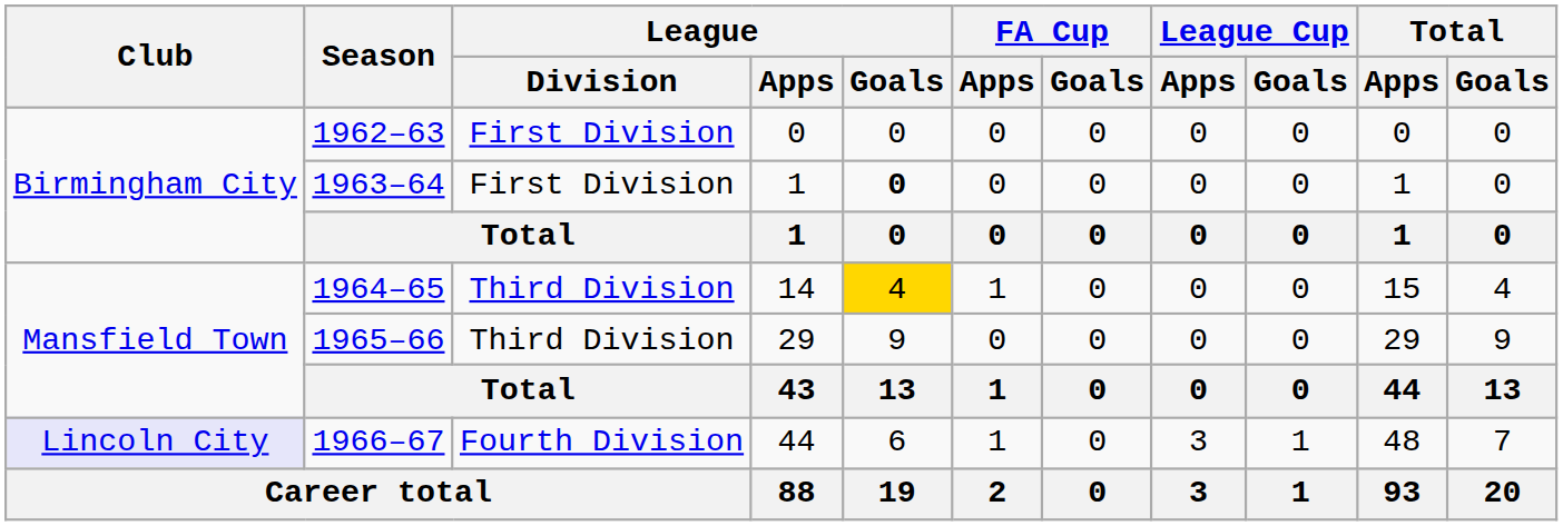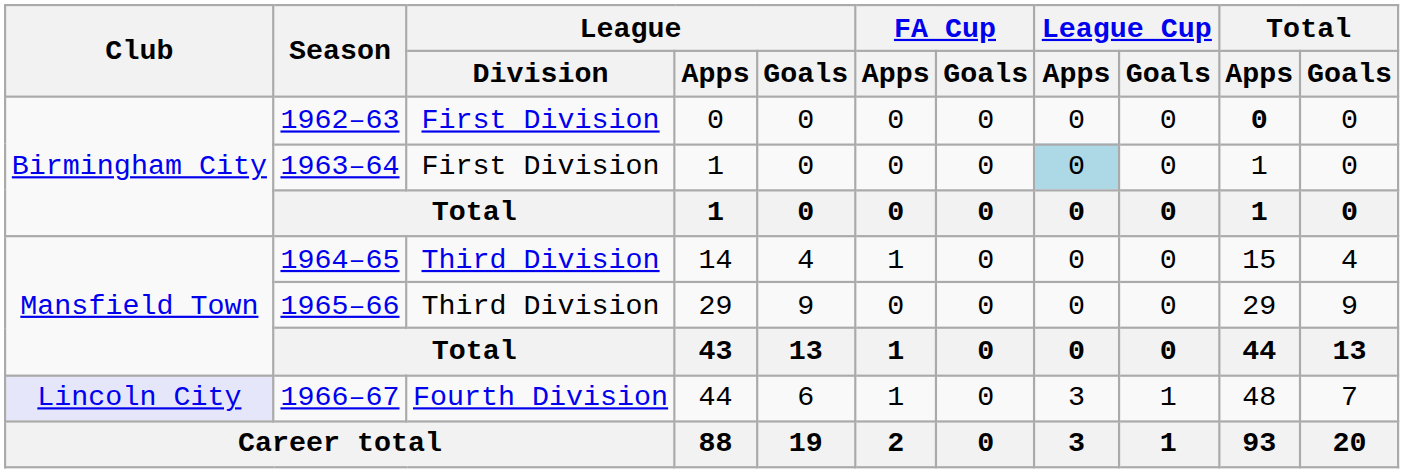1962–63 | Total / Apps: normal -> bold
1963–64 | League / Goals: bold -> normal
1963–64 | League Cup / Apps: no background -> lightblue background
1964–65 | League / Goals: gold background -> no background
